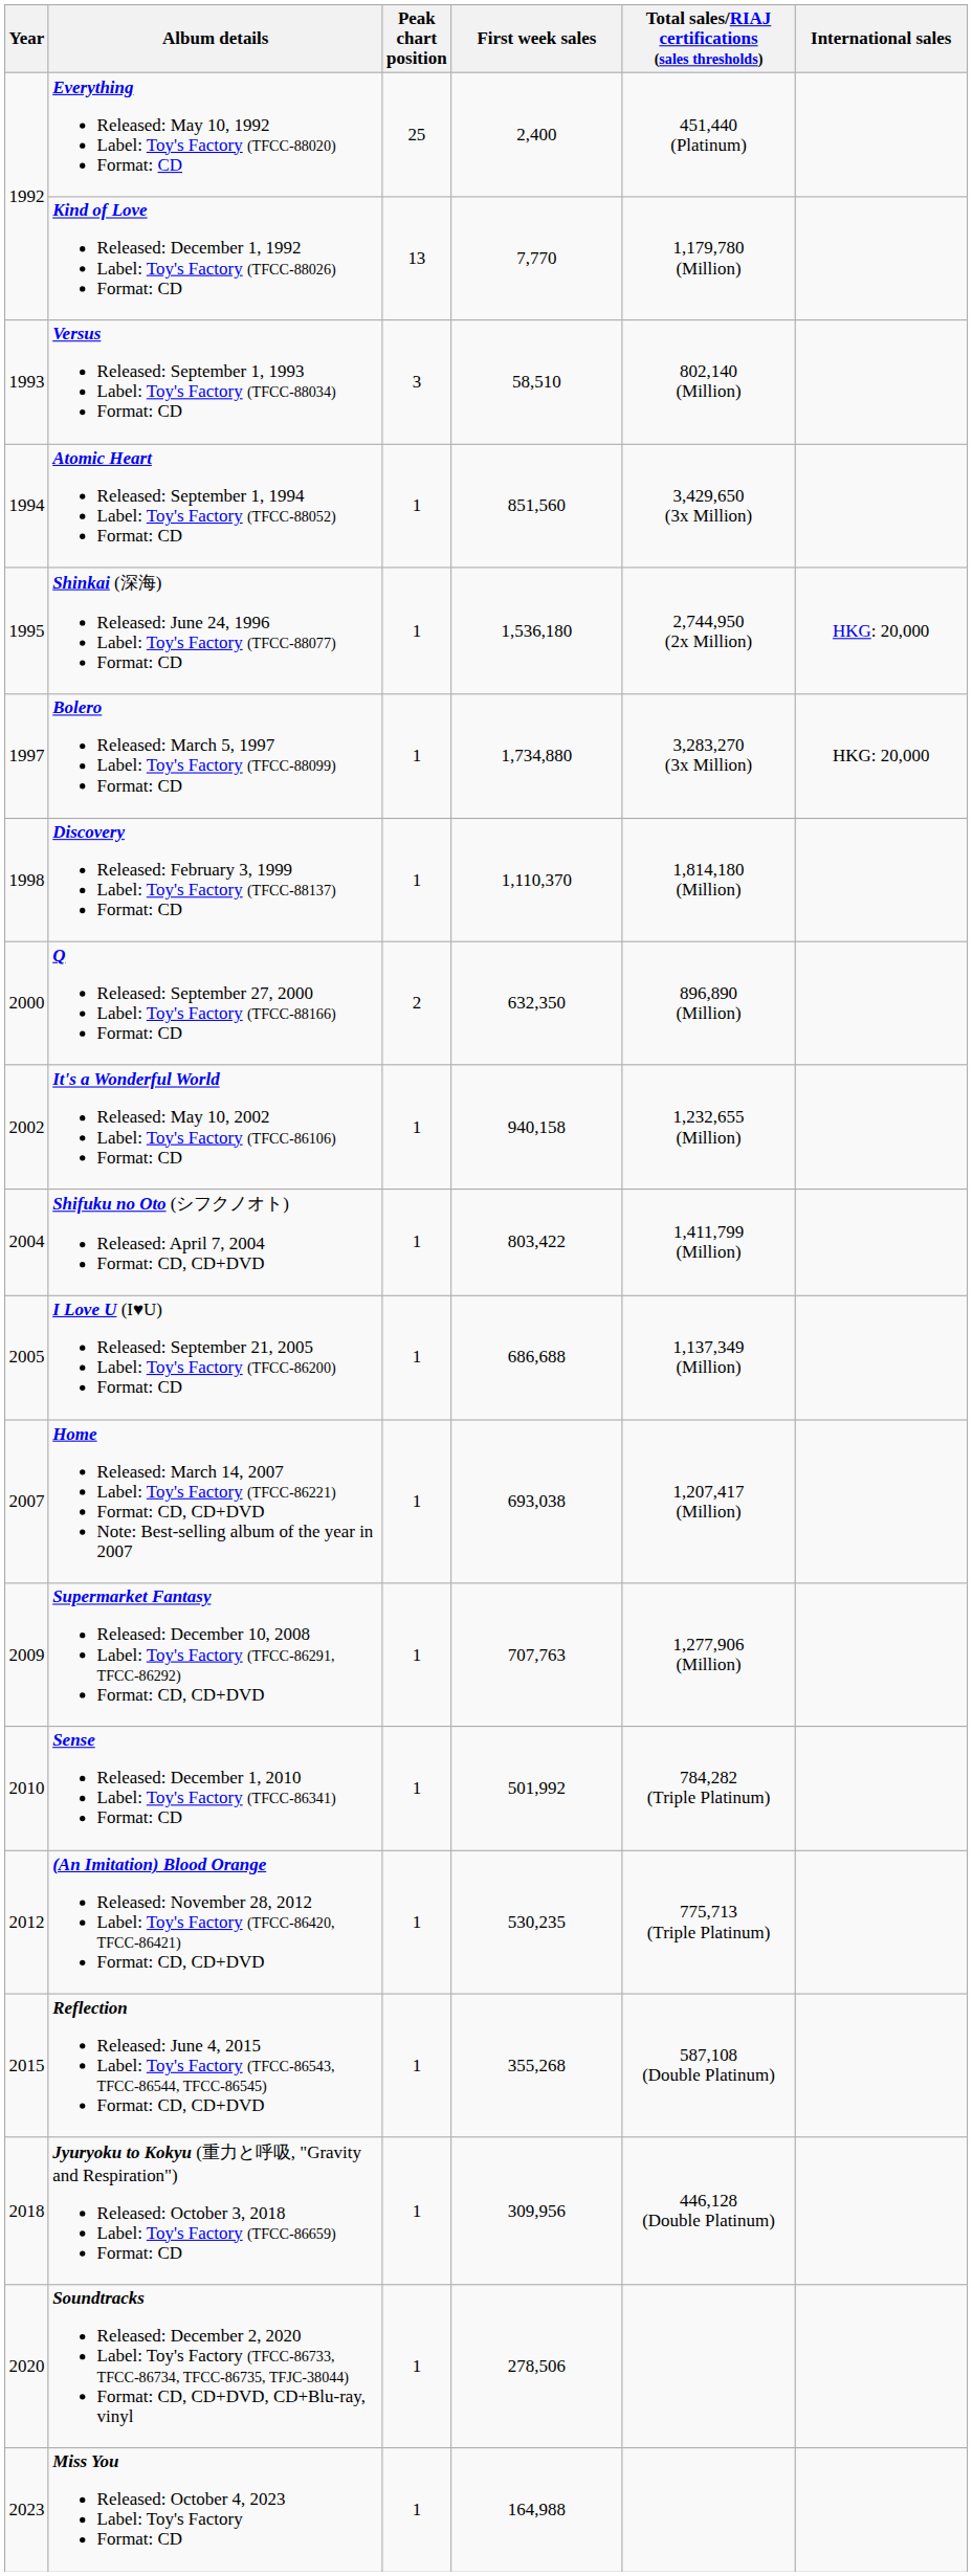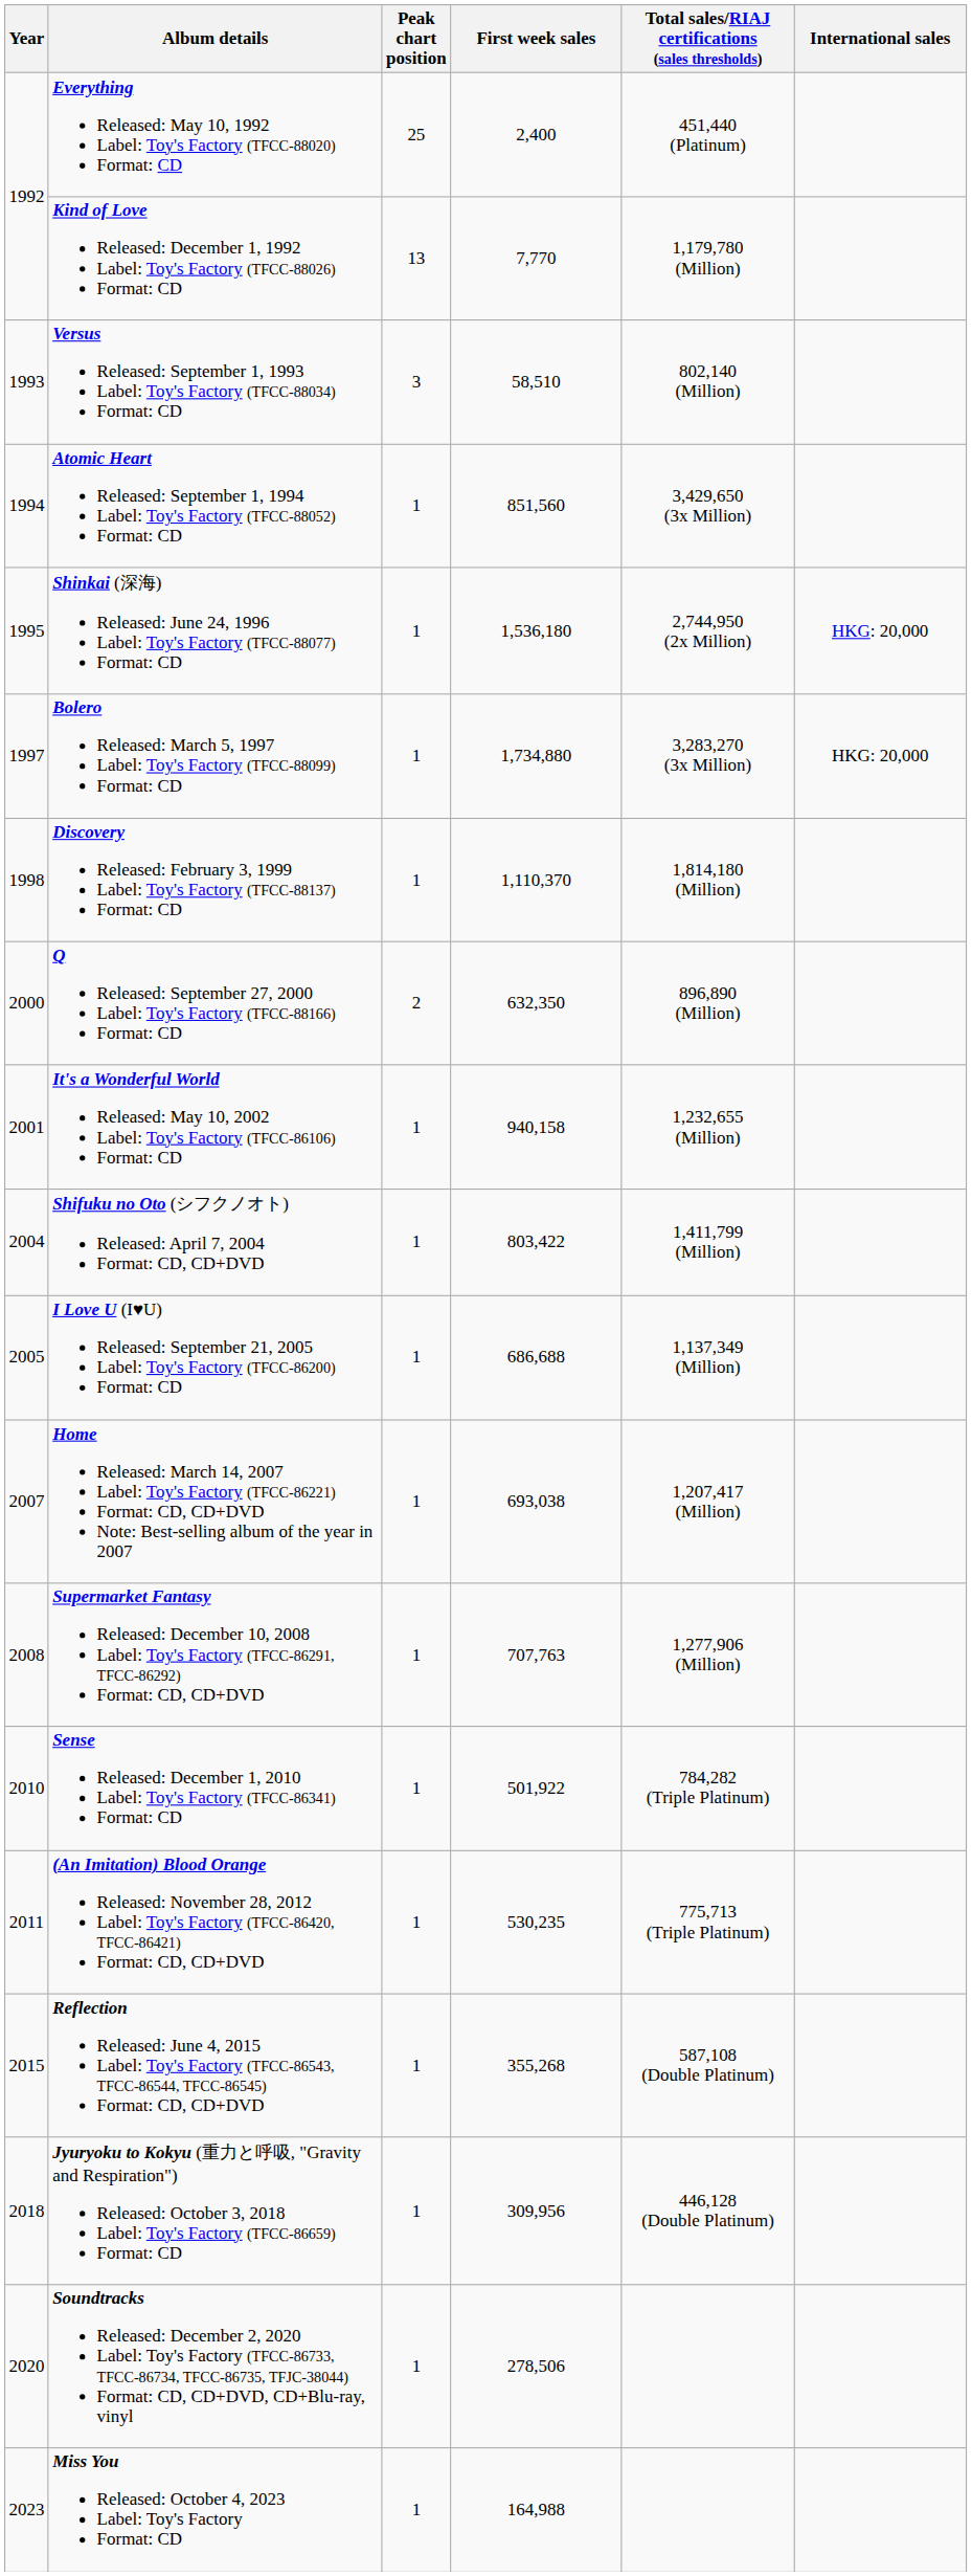row 10 | Year: 2002 -> 2001
row 14 | Year: 2009 -> 2008
row 15 | First week sales: 501,992 -> 501,922
row 16 | Year: 2012 -> 2011
